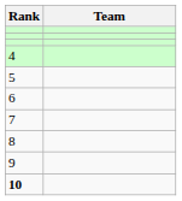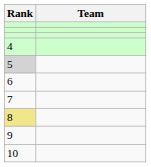row 6 | Rank: no background -> lightgrey background
row 9 | Rank: no background -> khaki background
row 11 | Rank: bold -> normal
